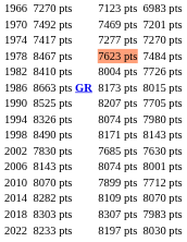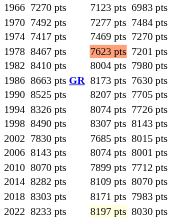7492 pts | column 3: 7469 pts -> 7277 pts
7492 pts | column 4: 7201 pts -> 7484 pts
7417 pts | column 3: 7277 pts -> 7469 pts
8467 pts | column 4: 7484 pts -> 7201 pts
8410 pts | column 4: 7726 pts -> 7980 pts
8663 pts GR | column 4: 8015 pts -> 7630 pts
8326 pts | column 4: 7980 pts -> 7726 pts
8490 pts | column 3: 8171 pts -> 8307 pts
7830 pts | column 4: 7630 pts -> 8015 pts
8303 pts | column 3: 8307 pts -> 8171 pts
8233 pts | column 3: no background -> lightyellow background
